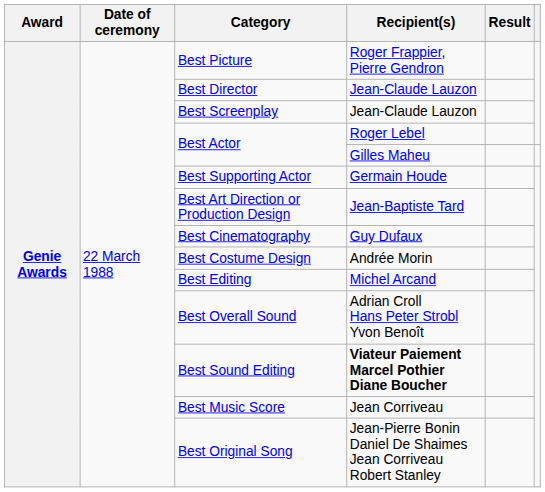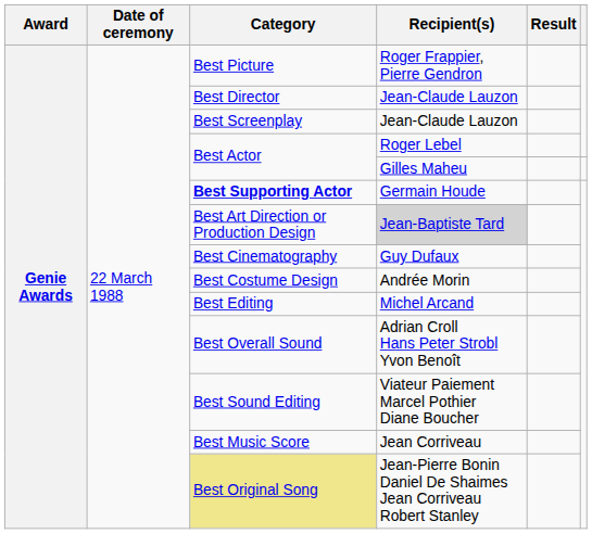Best Supporting Actor | Category: normal -> bold
Best Art Direction or Production Design | Recipient(s): no background -> lightgrey background
Best Sound Editing | Recipient(s): bold -> normal
Best Original Song | Category: no background -> khaki background
